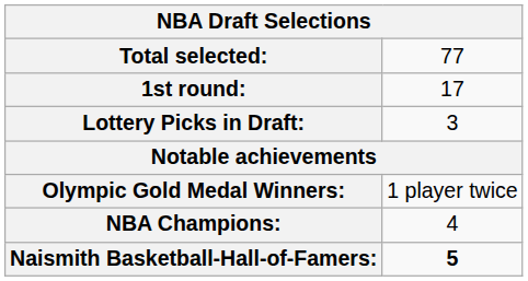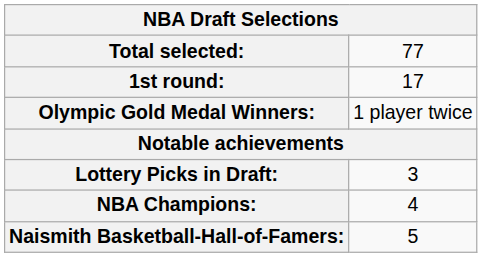rows swapped: Lottery Picks in Draft: <-> Olympic Gold Medal Winners:
Naismith Basketball-Hall-of-Famers: | column 2: bold -> normal
